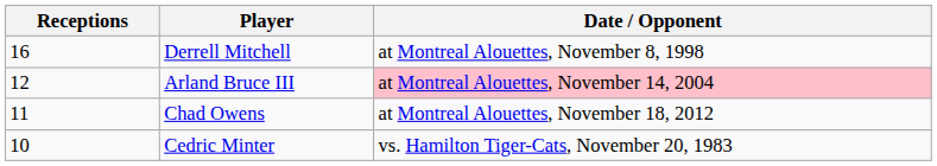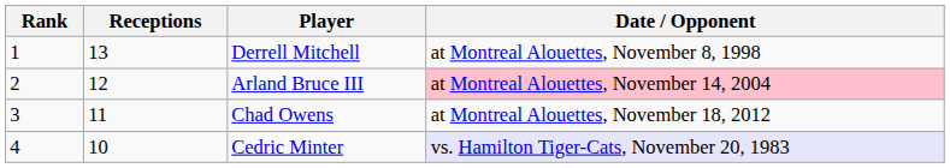+ column: Rank | 1 | 2 | 3 | 4
Derrell Mitchell | Receptions: 16 -> 13
Cedric Minter | Date / Opponent: no background -> lavender background
